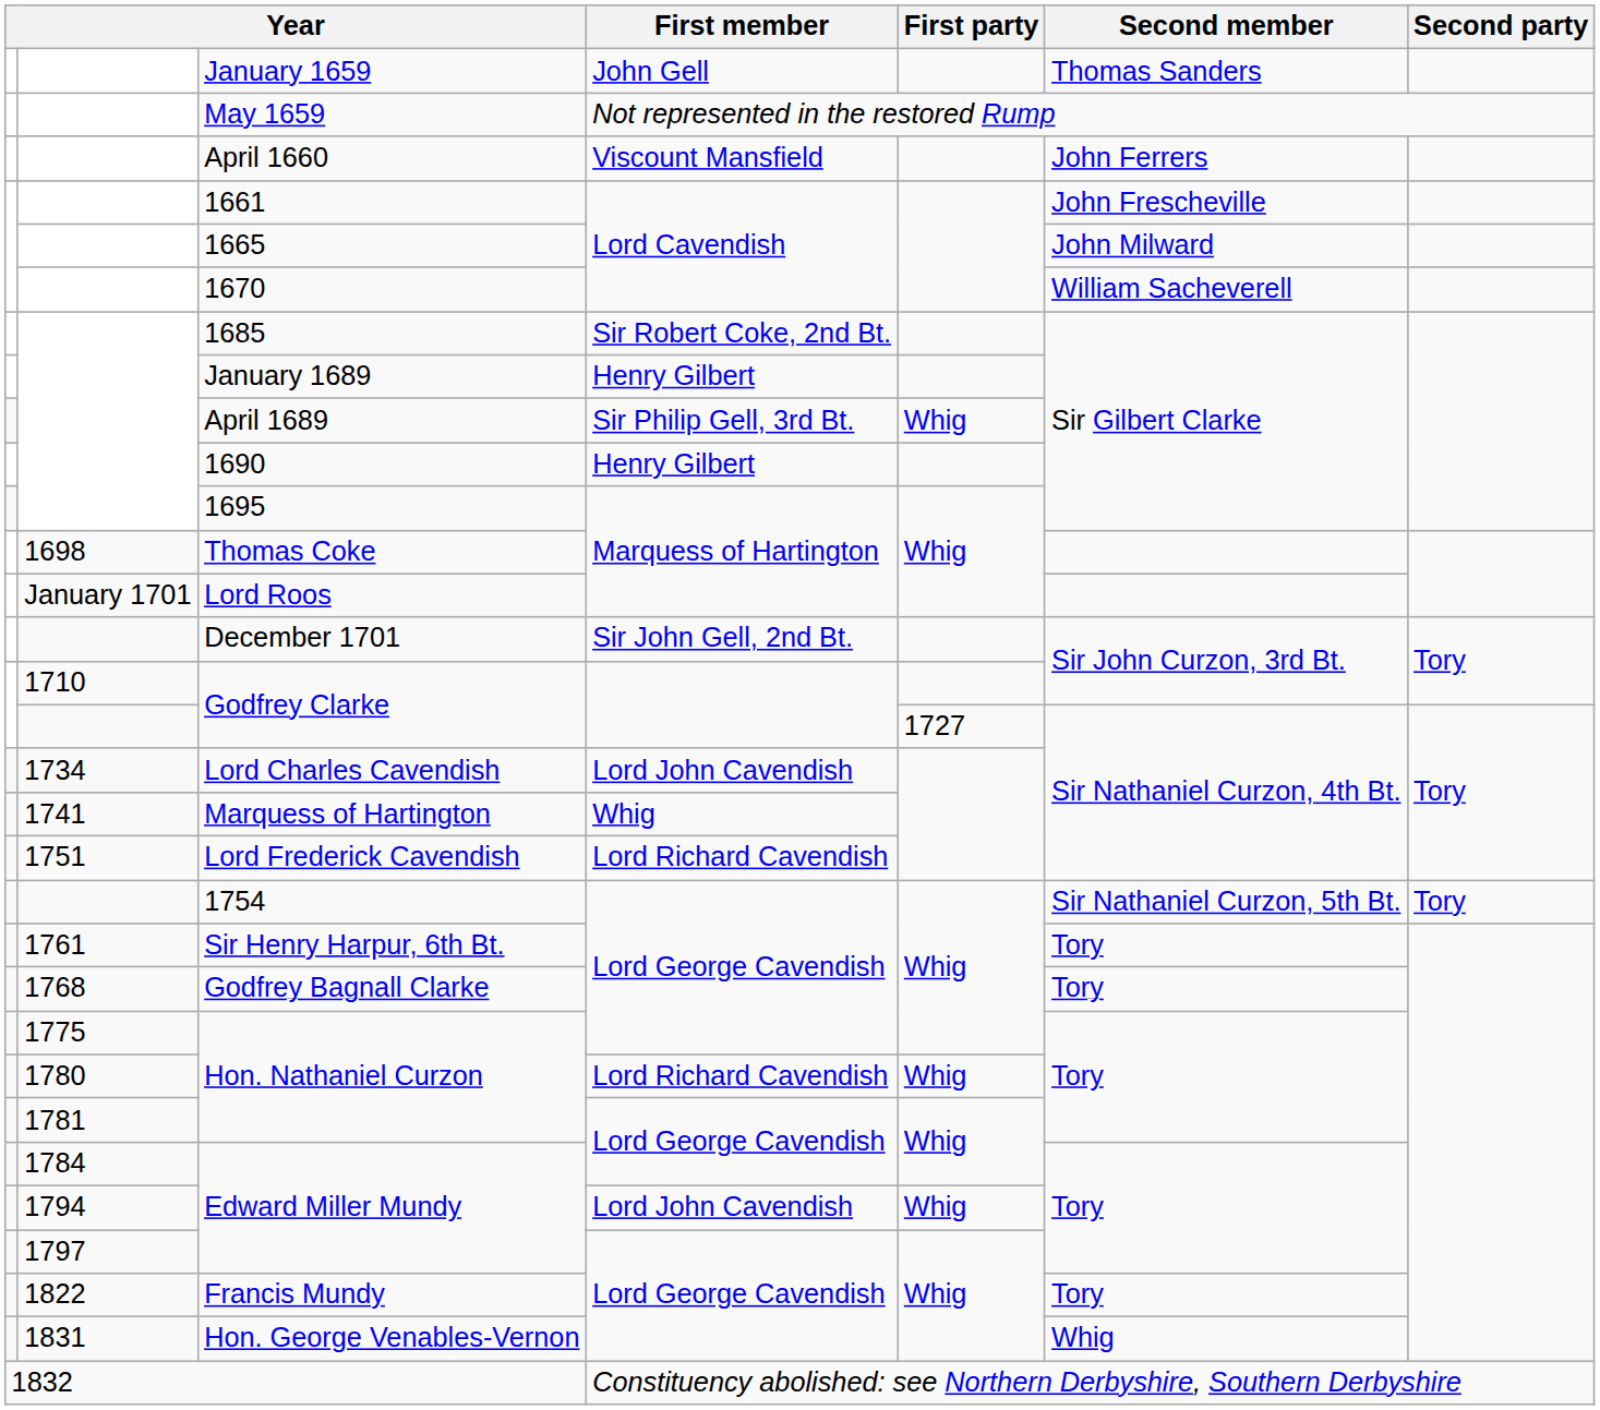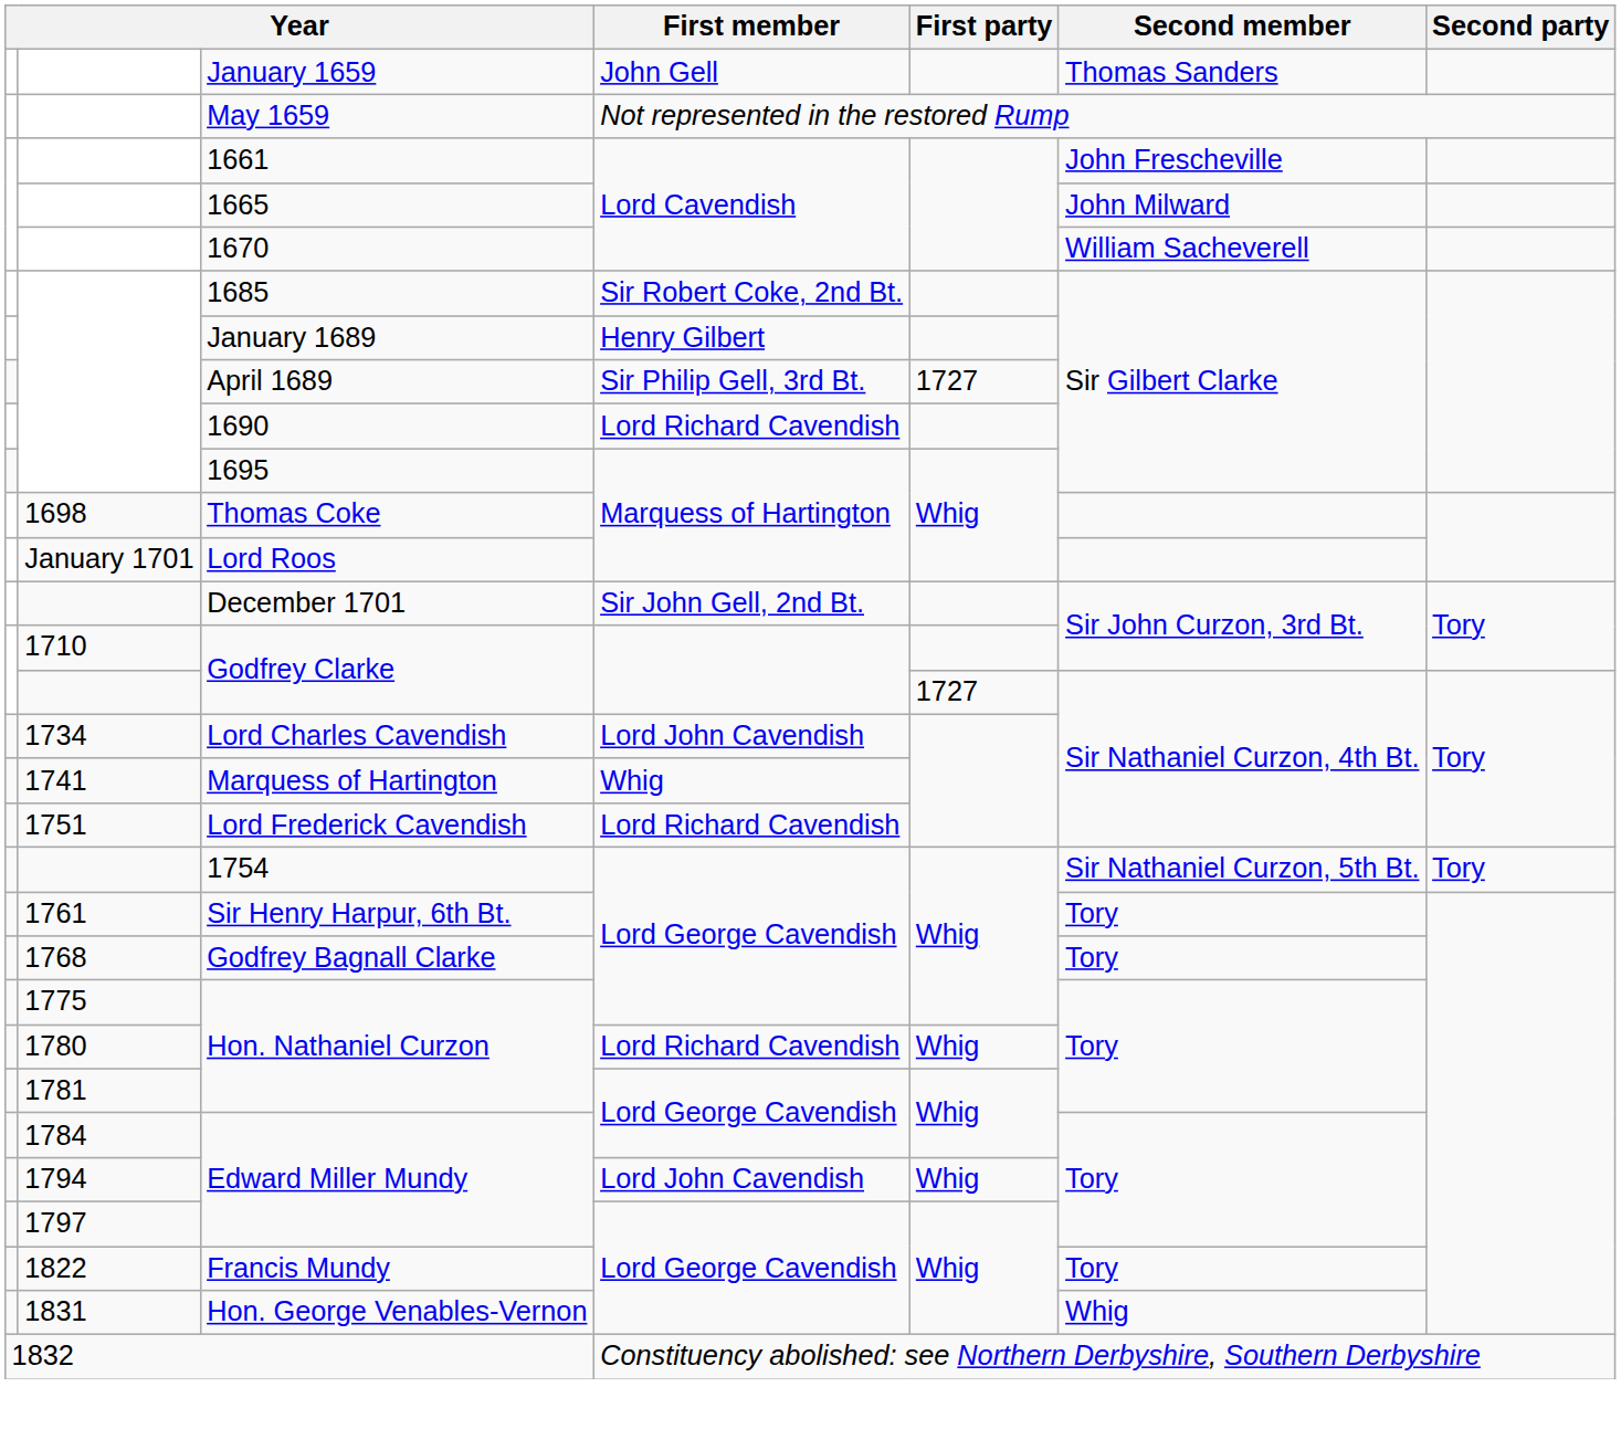- row: April 1660 | Viscount Mansfield | John Ferrers
April 1689 | First party: Whig -> 1727
1690 | First member: Henry Gilbert -> Lord Richard Cavendish
